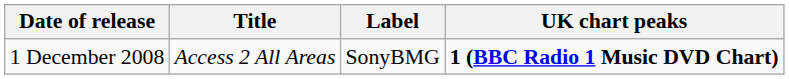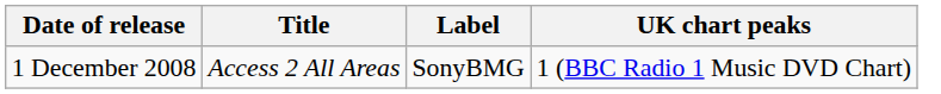row 2 | UK chart peaks: bold -> normal
